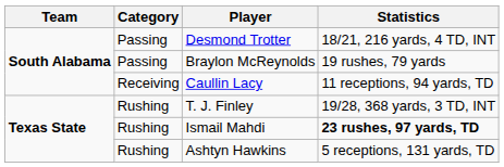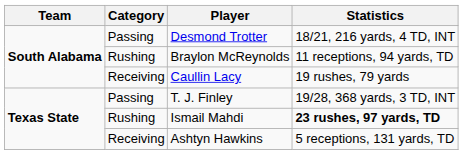Braylon McReynolds | Category: Passing -> Rushing
Braylon McReynolds | Statistics: 19 rushes, 79 yards -> 11 receptions, 94 yards, TD
Caullin Lacy | Statistics: 11 receptions, 94 yards, TD -> 19 rushes, 79 yards
T. J. Finley | Category: Rushing -> Passing
Ashtyn Hawkins | Category: Rushing -> Receiving
